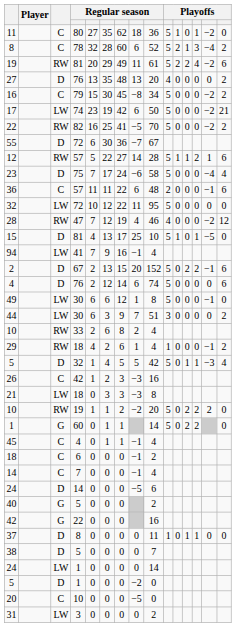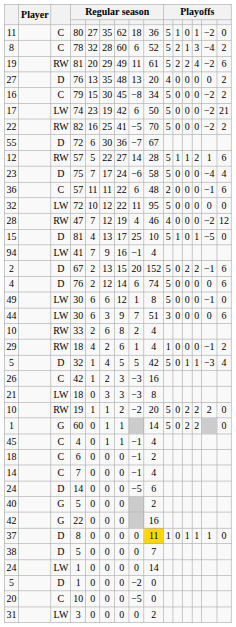44 | column 15: 2 -> 6
37 | column 9: no background -> gold background
37 | column 14: 0 -> 1
